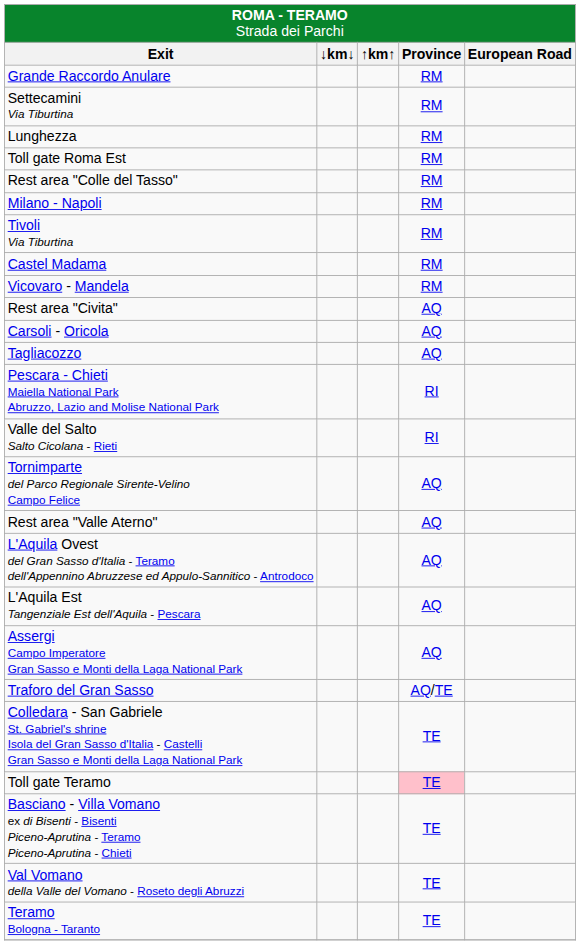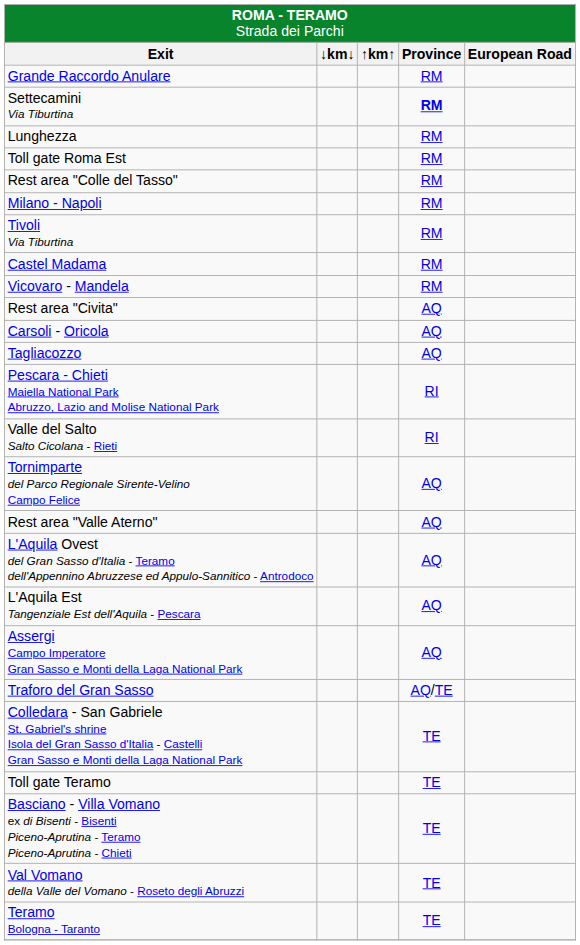Settecamini Via Tiburtina | column 4: normal -> bold
Toll gate Teramo | column 4: pink background -> no background
